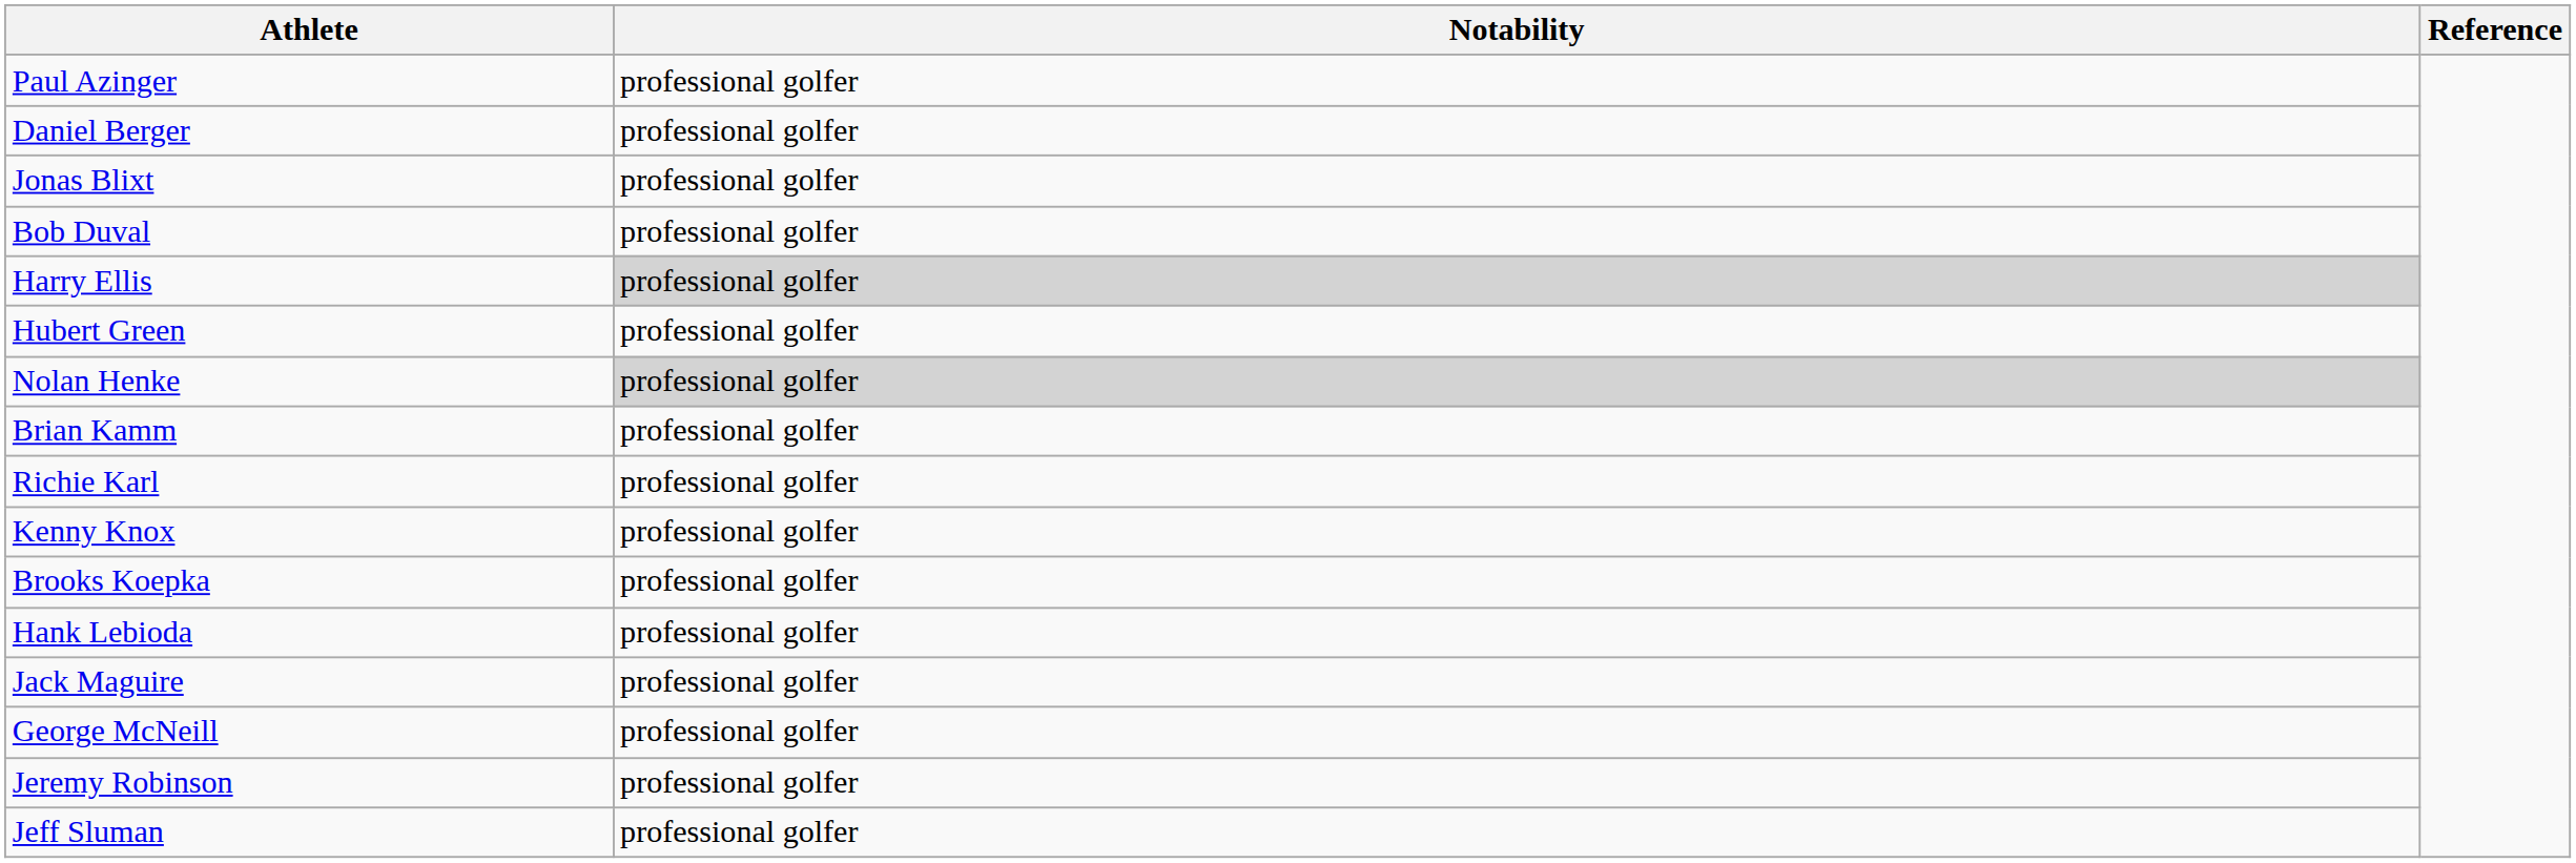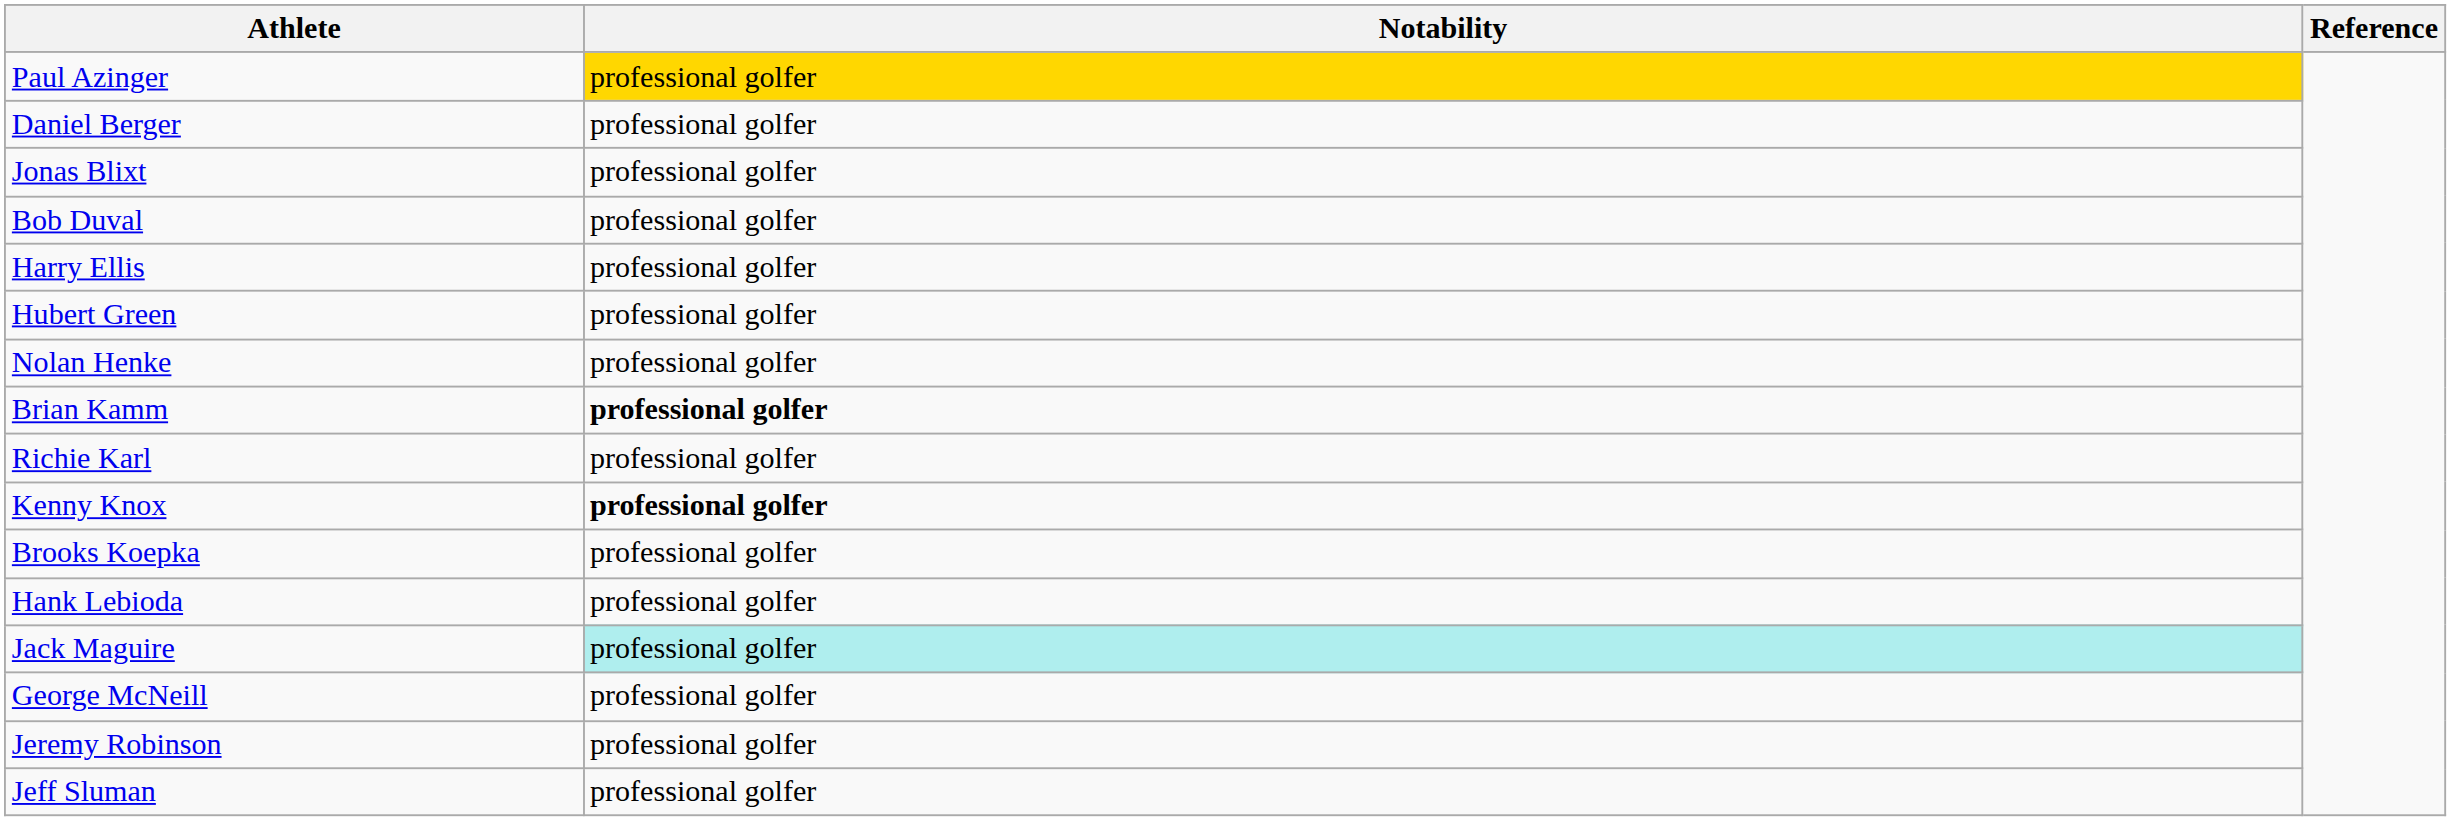Paul Azinger | Notability: no background -> gold background
Harry Ellis | Notability: lightgrey background -> no background
Nolan Henke | Notability: lightgrey background -> no background
Brian Kamm | Notability: normal -> bold
Kenny Knox | Notability: normal -> bold
Jack Maguire | Notability: no background -> paleturquoise background
